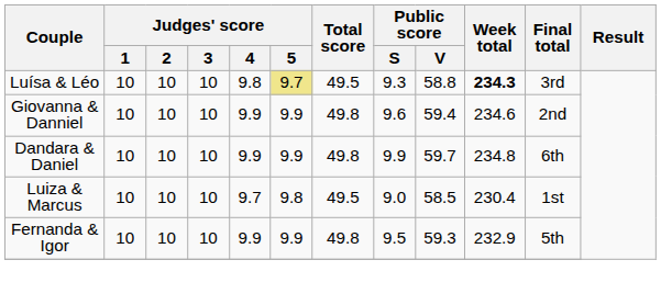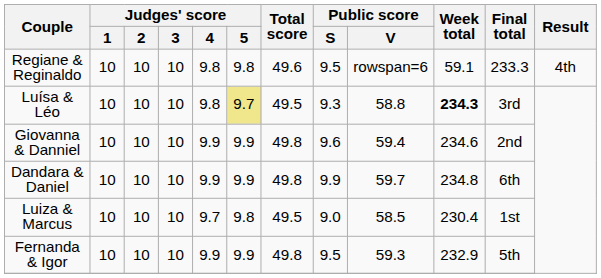+ row: Regiane & Reginaldo | 10 | 10 | 10 | 9.8 | 9.8 | 49.6 | 9.5 | rowspan=6 | 59.1 | 233.3 | 4th
